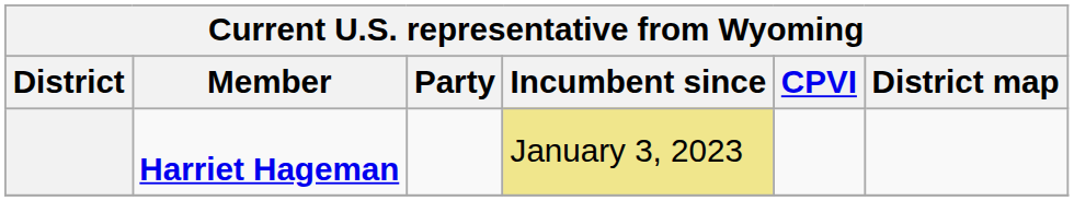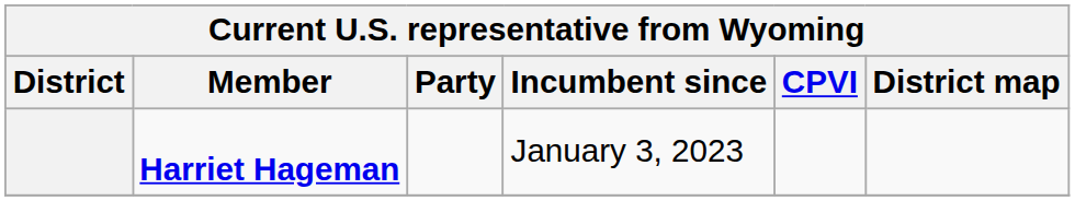Harriet Hageman | Incumbent since: khaki background -> no background
